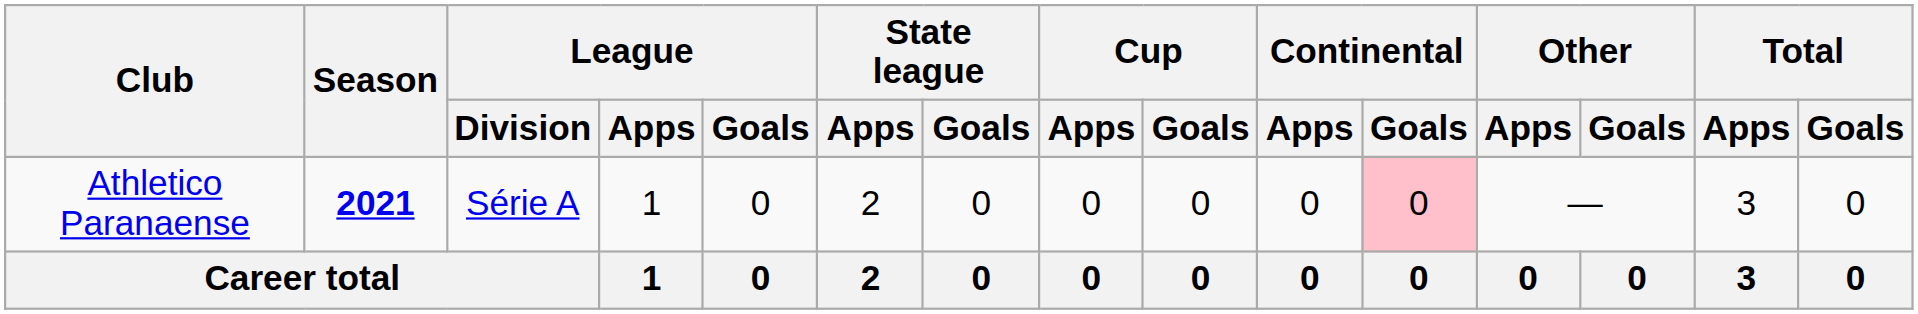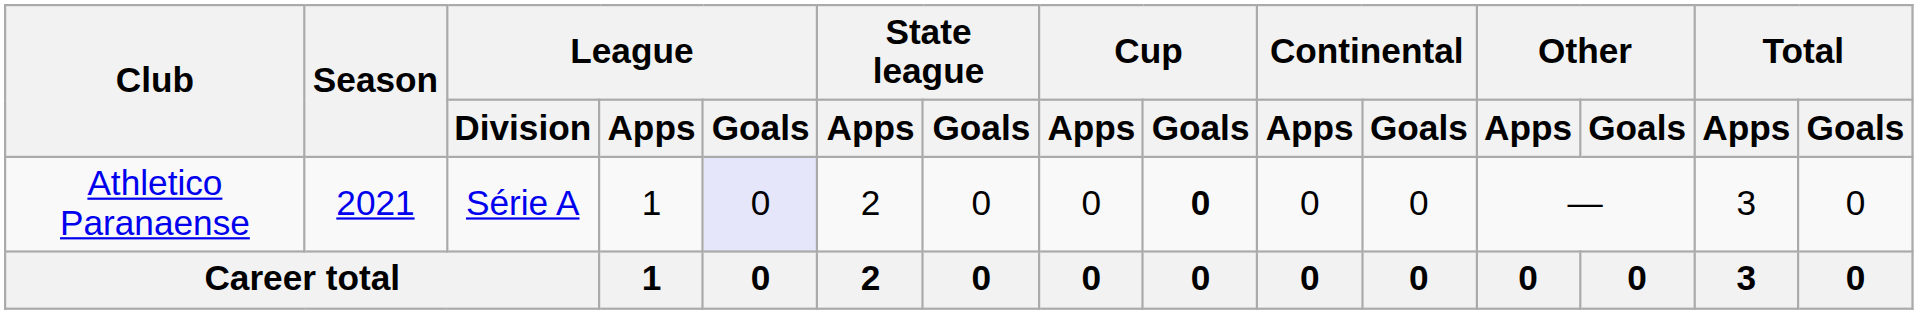Athletico Paranaense | Season: bold -> normal
Athletico Paranaense | League / Goals: no background -> lavender background
Athletico Paranaense | Cup / Goals: normal -> bold
Athletico Paranaense | Continental / Goals: pink background -> no background
